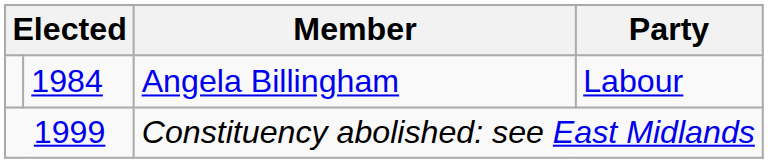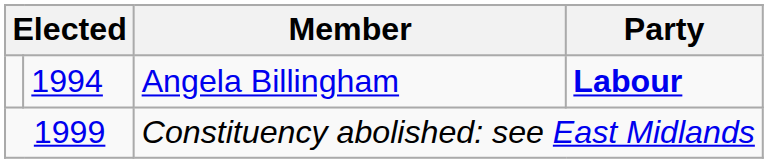Angela Billingham | column 2: 1984 -> 1994
Angela Billingham | Party: normal -> bold
